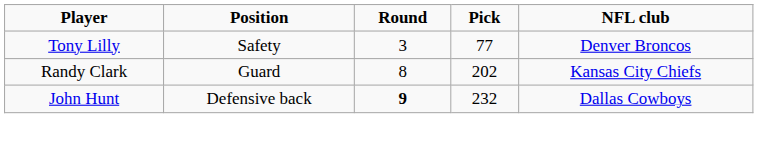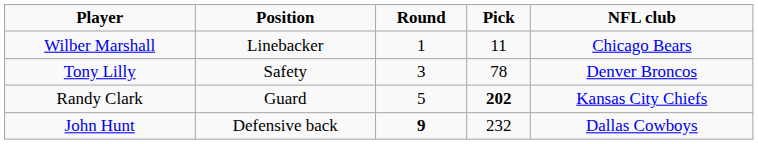+ row: Wilber Marshall | Linebacker | 1 | 11 | Chicago Bears
Tony Lilly | Pick: 77 -> 78
Randy Clark | Round: 8 -> 5
Randy Clark | Pick: normal -> bold
